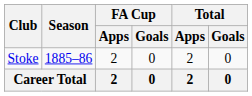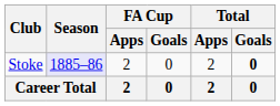Stoke | Season: no background -> lavender background
Stoke | Total / Goals: normal -> bold
